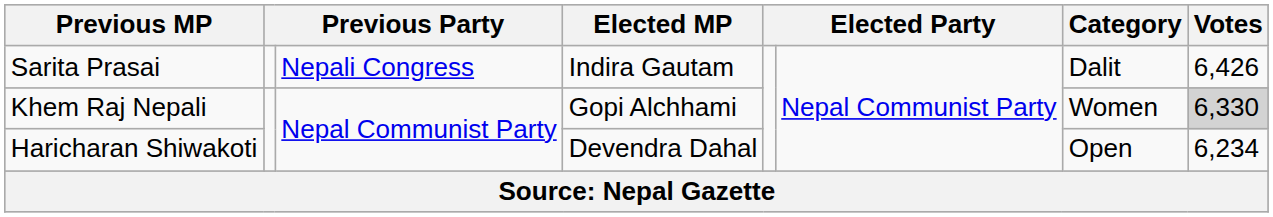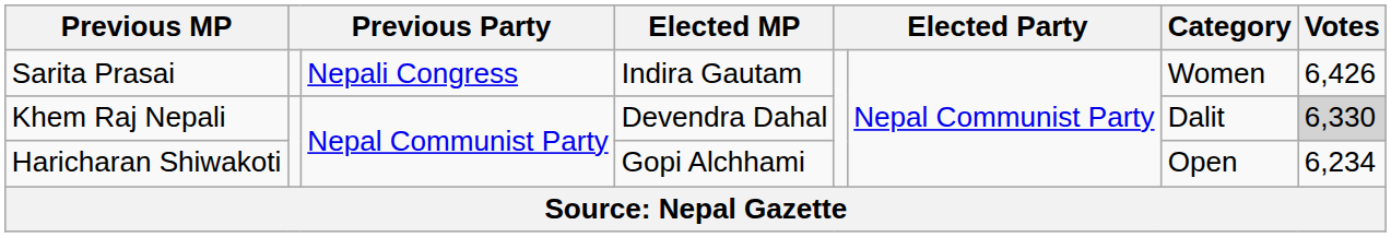Sarita Prasai | Category: Dalit -> Women
Khem Raj Nepali | Elected MP: Gopi Alchhami -> Devendra Dahal
Khem Raj Nepali | Category: Women -> Dalit
Haricharan Shiwakoti | Elected MP: Devendra Dahal -> Gopi Alchhami
